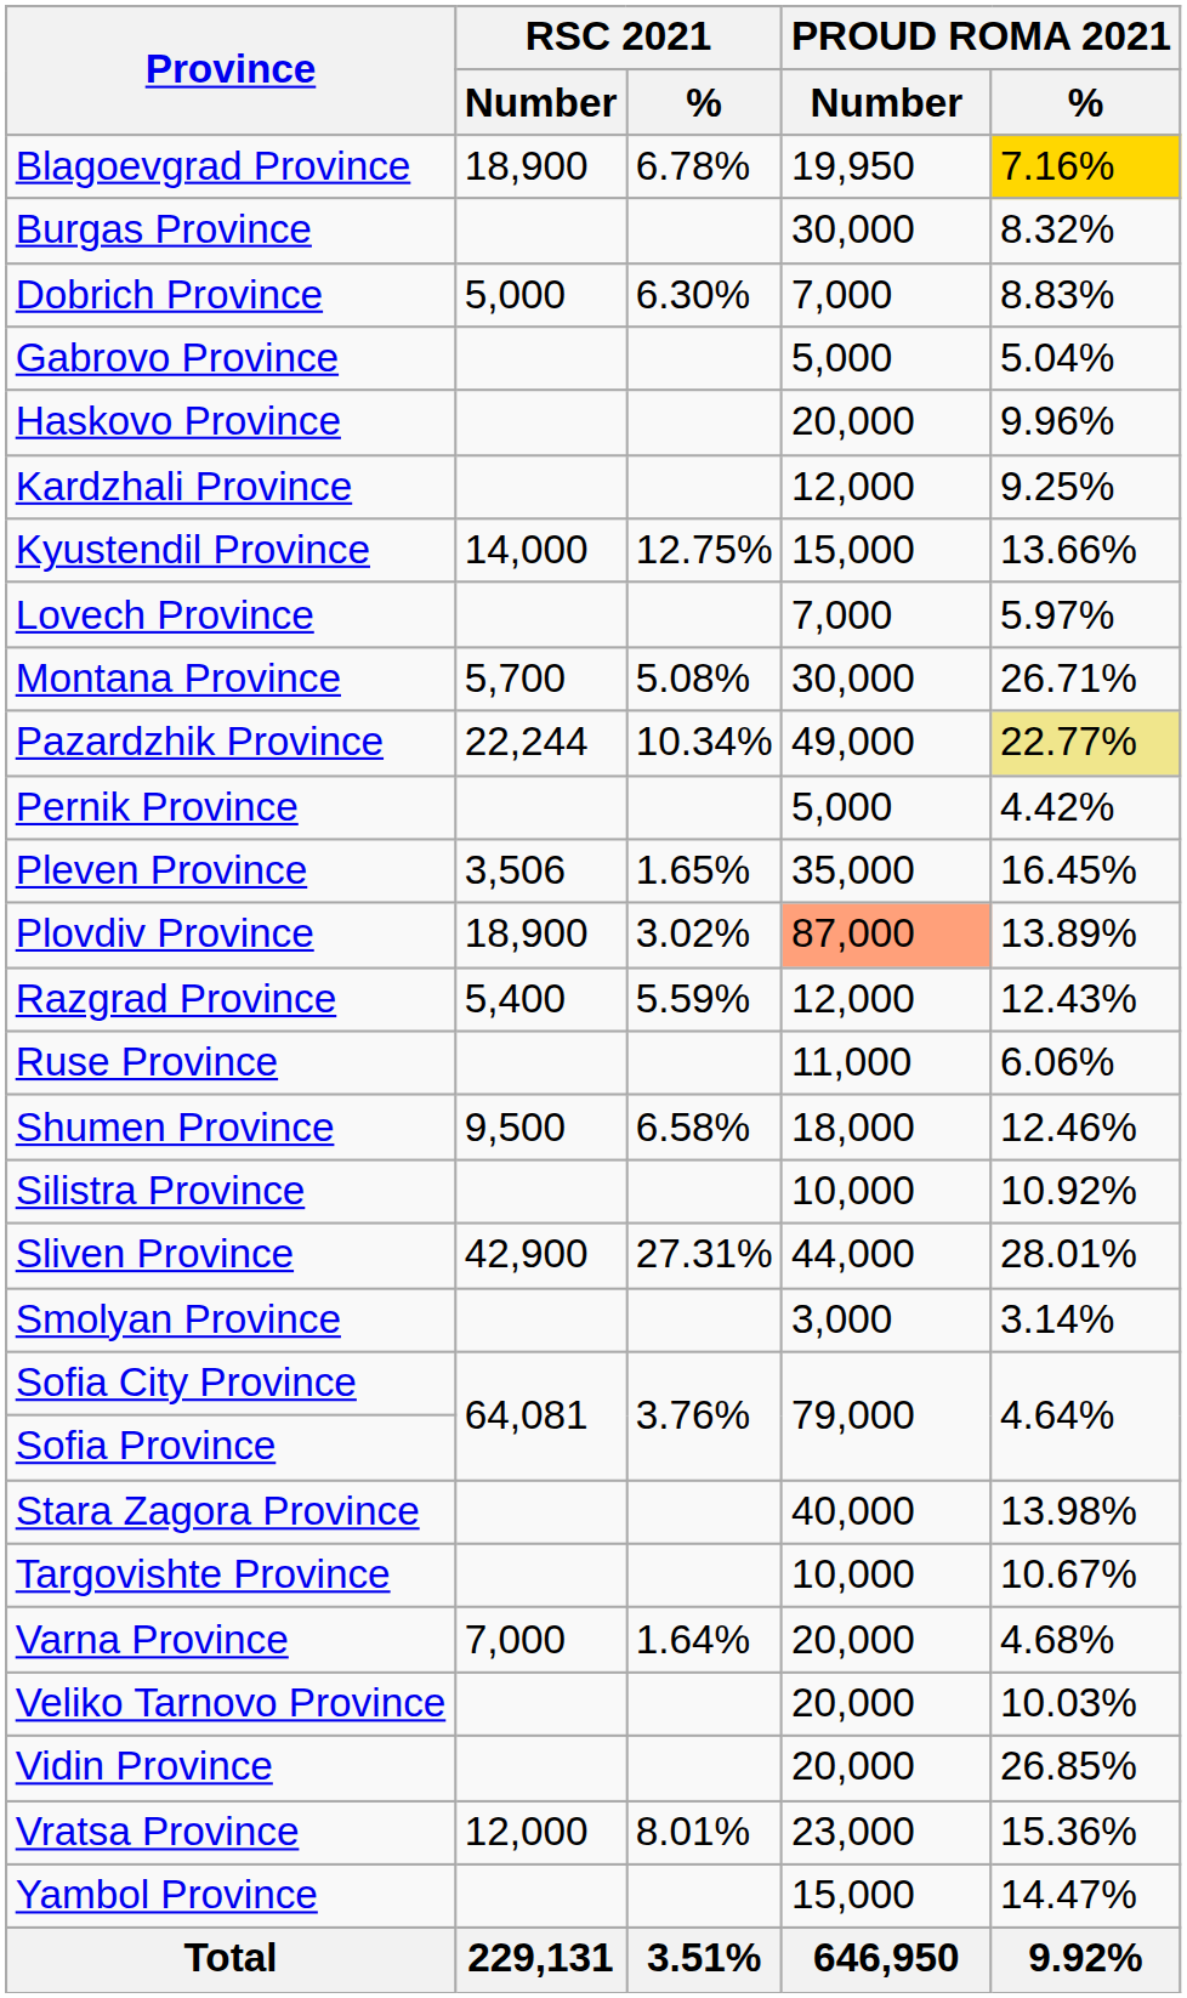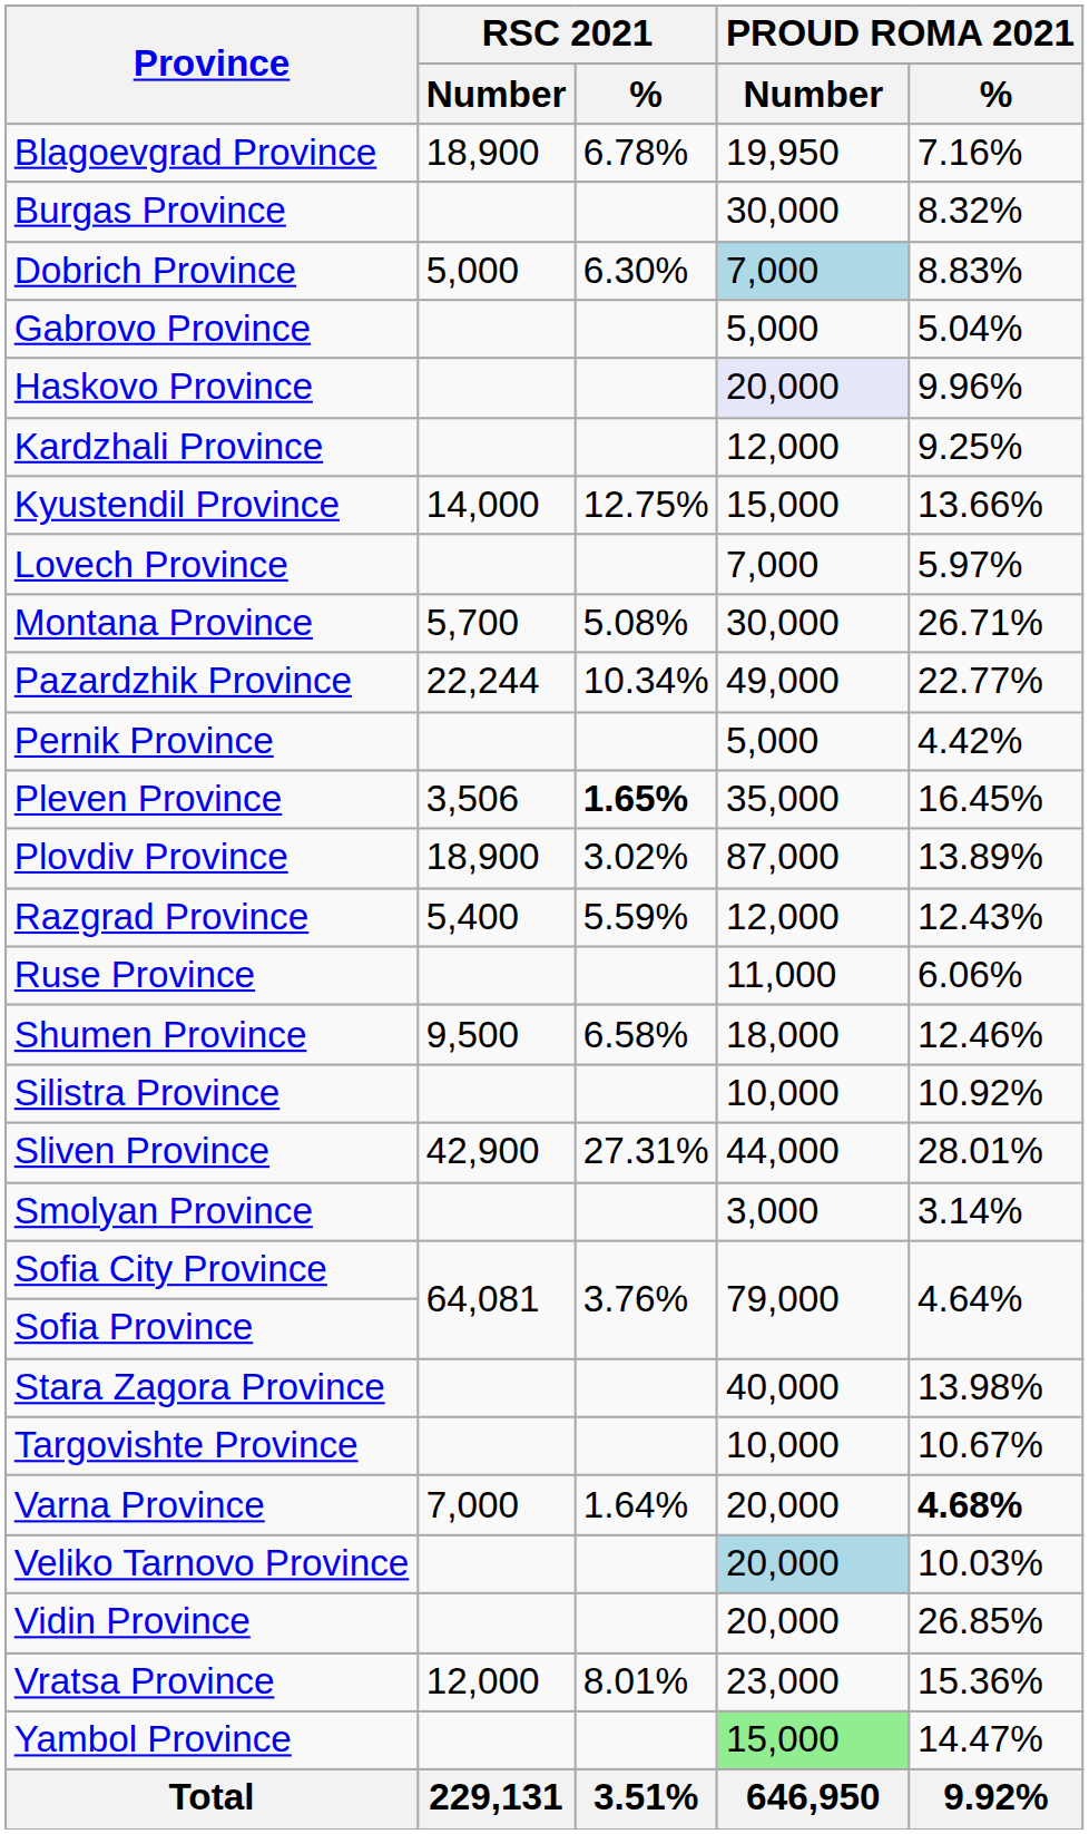Blagoevgrad Province | PROUD ROMA 2021 / %: gold background -> no background
Dobrich Province | PROUD ROMA 2021 / Number: no background -> lightblue background
Haskovo Province | PROUD ROMA 2021 / Number: no background -> lavender background
Pazardzhik Province | PROUD ROMA 2021 / %: khaki background -> no background
Pleven Province | RSC 2021 / %: normal -> bold
Plovdiv Province | PROUD ROMA 2021 / Number: lightsalmon background -> no background
Varna Province | PROUD ROMA 2021 / %: normal -> bold
Veliko Tarnovo Province | PROUD ROMA 2021 / Number: no background -> lightblue background
Yambol Province | PROUD ROMA 2021 / Number: no background -> lightgreen background
